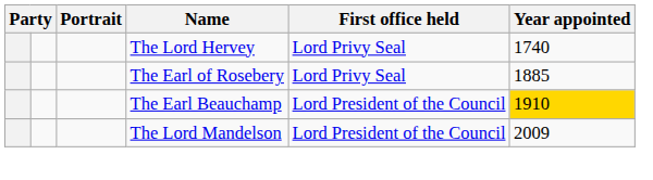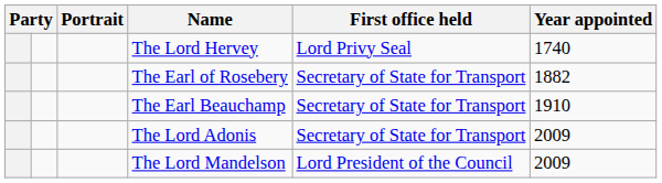The Earl of Rosebery | First office held: Lord Privy Seal -> Secretary of State for Transport
The Earl of Rosebery | Year appointed: 1885 -> 1882
The Earl Beauchamp | First office held: Lord President of the Council -> Secretary of State for Transport
The Earl Beauchamp | Year appointed: gold background -> no background
+ row: The Lord Adonis | Secretary of State for Transport | 2009
